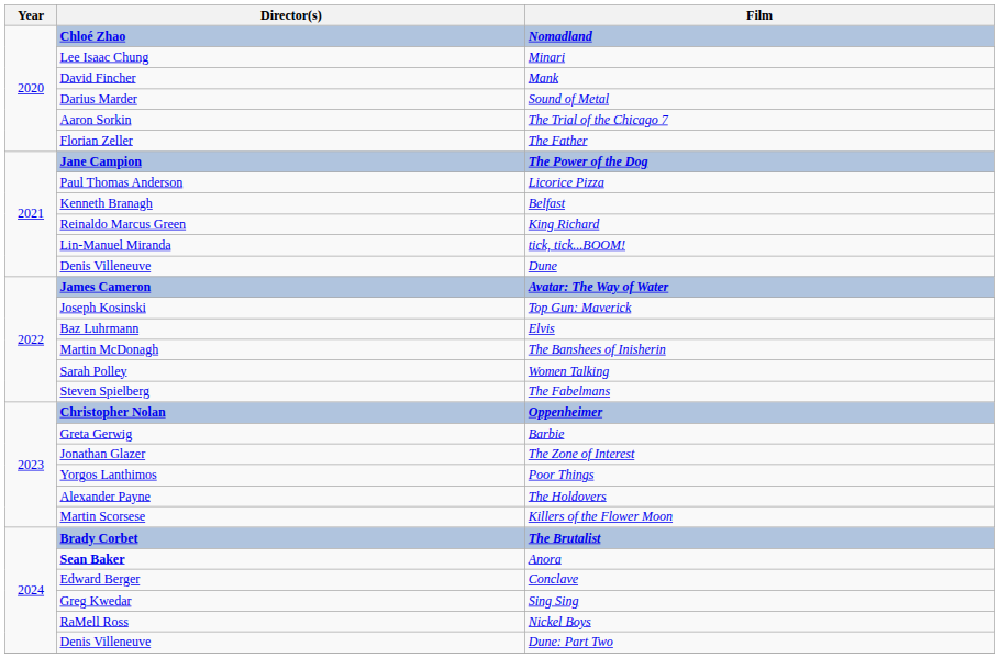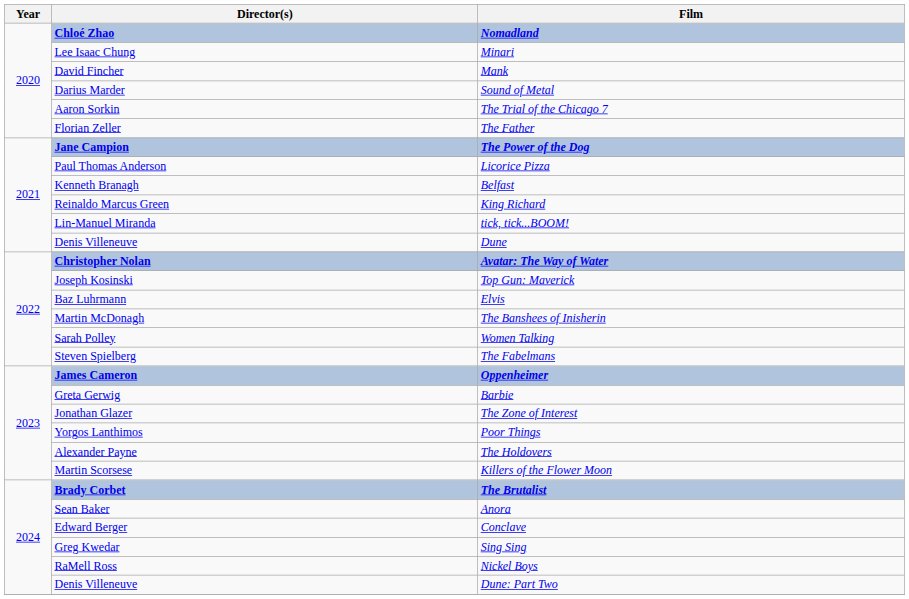Avatar: The Way of Water | Director(s): James Cameron -> Christopher Nolan
Oppenheimer | Director(s): Christopher Nolan -> James Cameron
Anora | Director(s): bold -> normal
